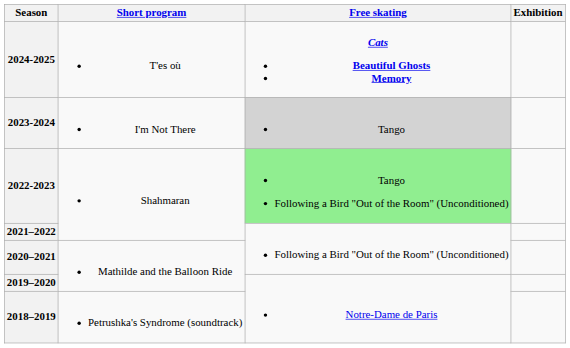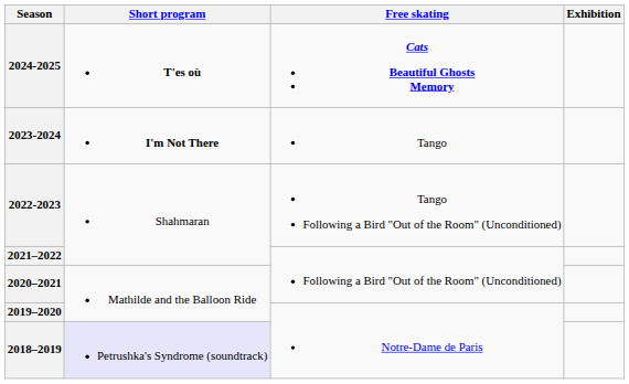2024-2025 | Short program: normal -> bold
2023-2024 | Short program: normal -> bold
2023-2024 | Free skating: lightgrey background -> no background
2022-2023 | Free skating: lightgreen background -> no background
2018–2019 | Short program: no background -> lavender background
